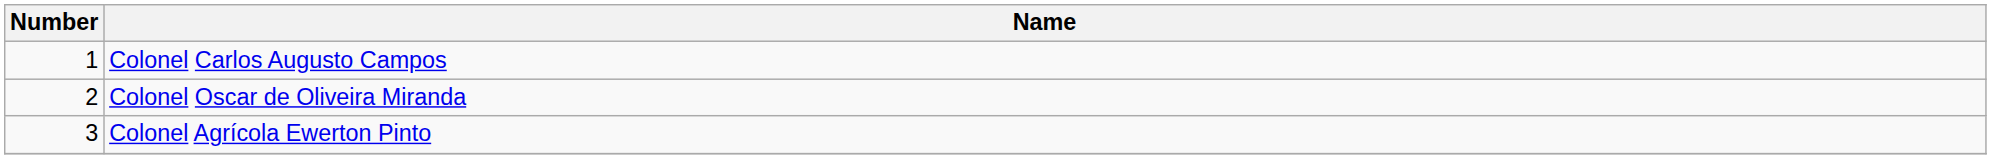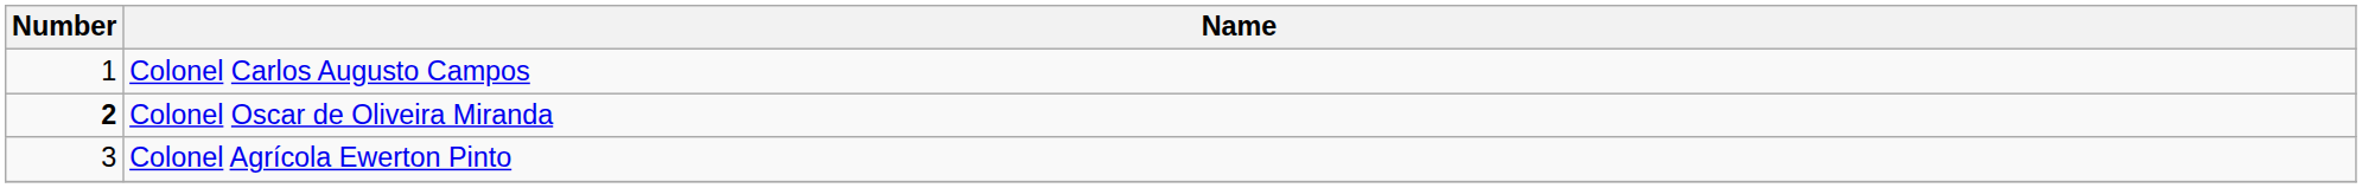Colonel Oscar de Oliveira Miranda | Number: normal -> bold
